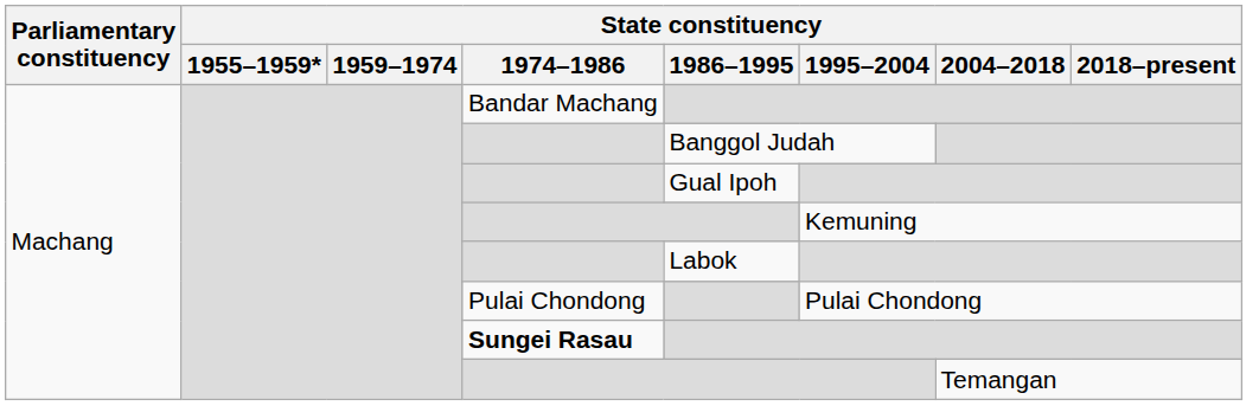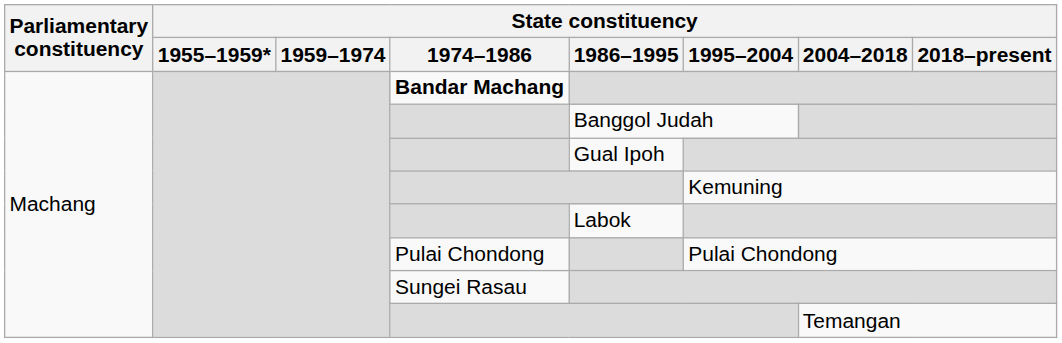Bandar Machang | State constituency / 1974–1986: normal -> bold
Sungei Rasau | State constituency / 1974–1986: bold -> normal
